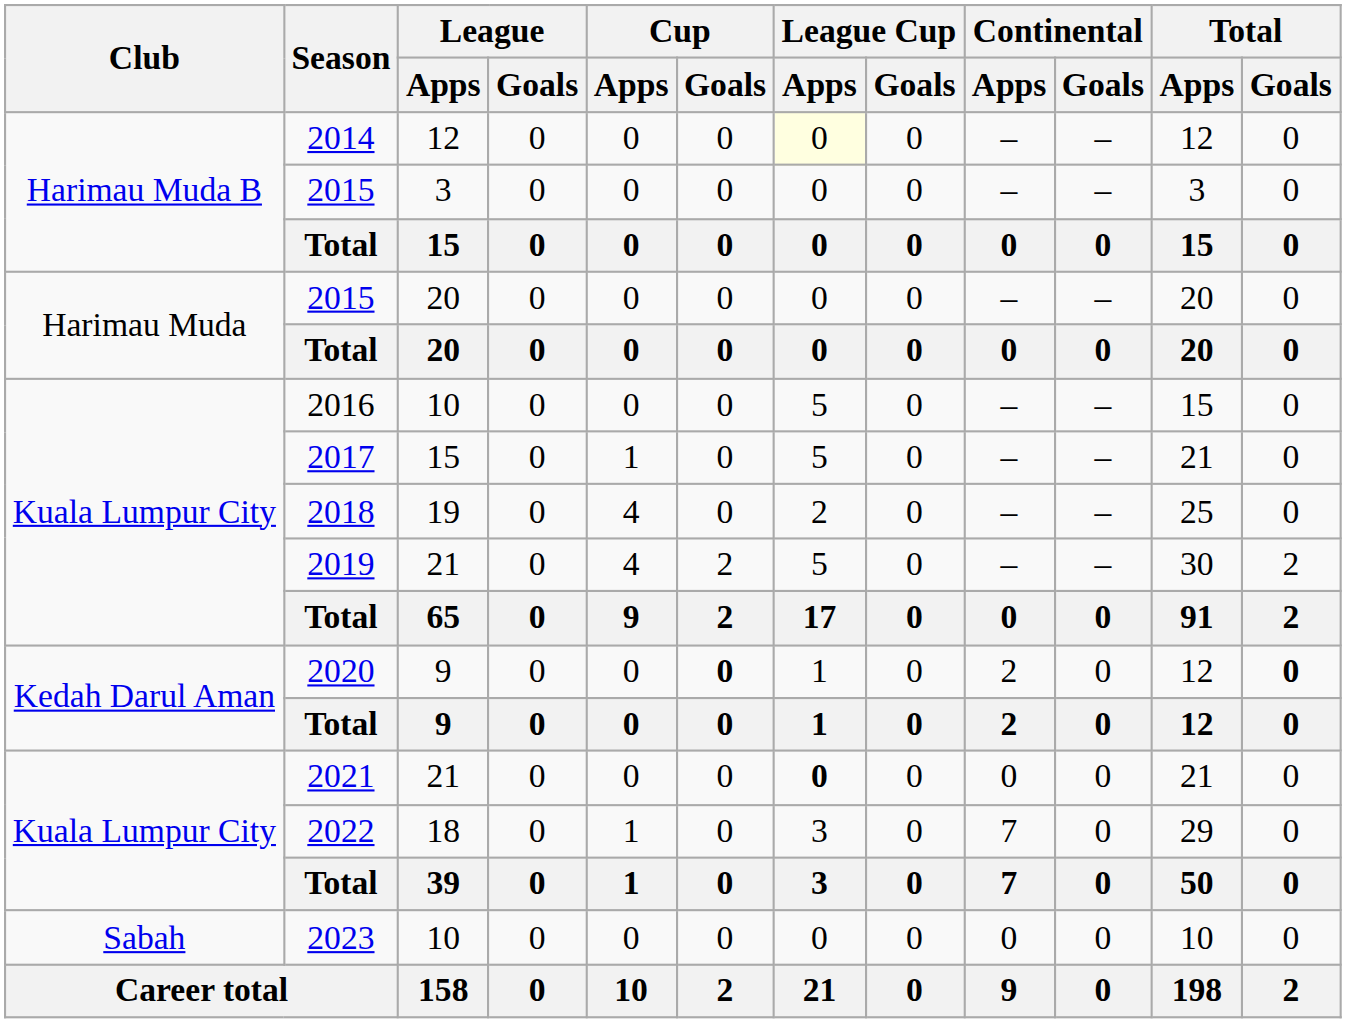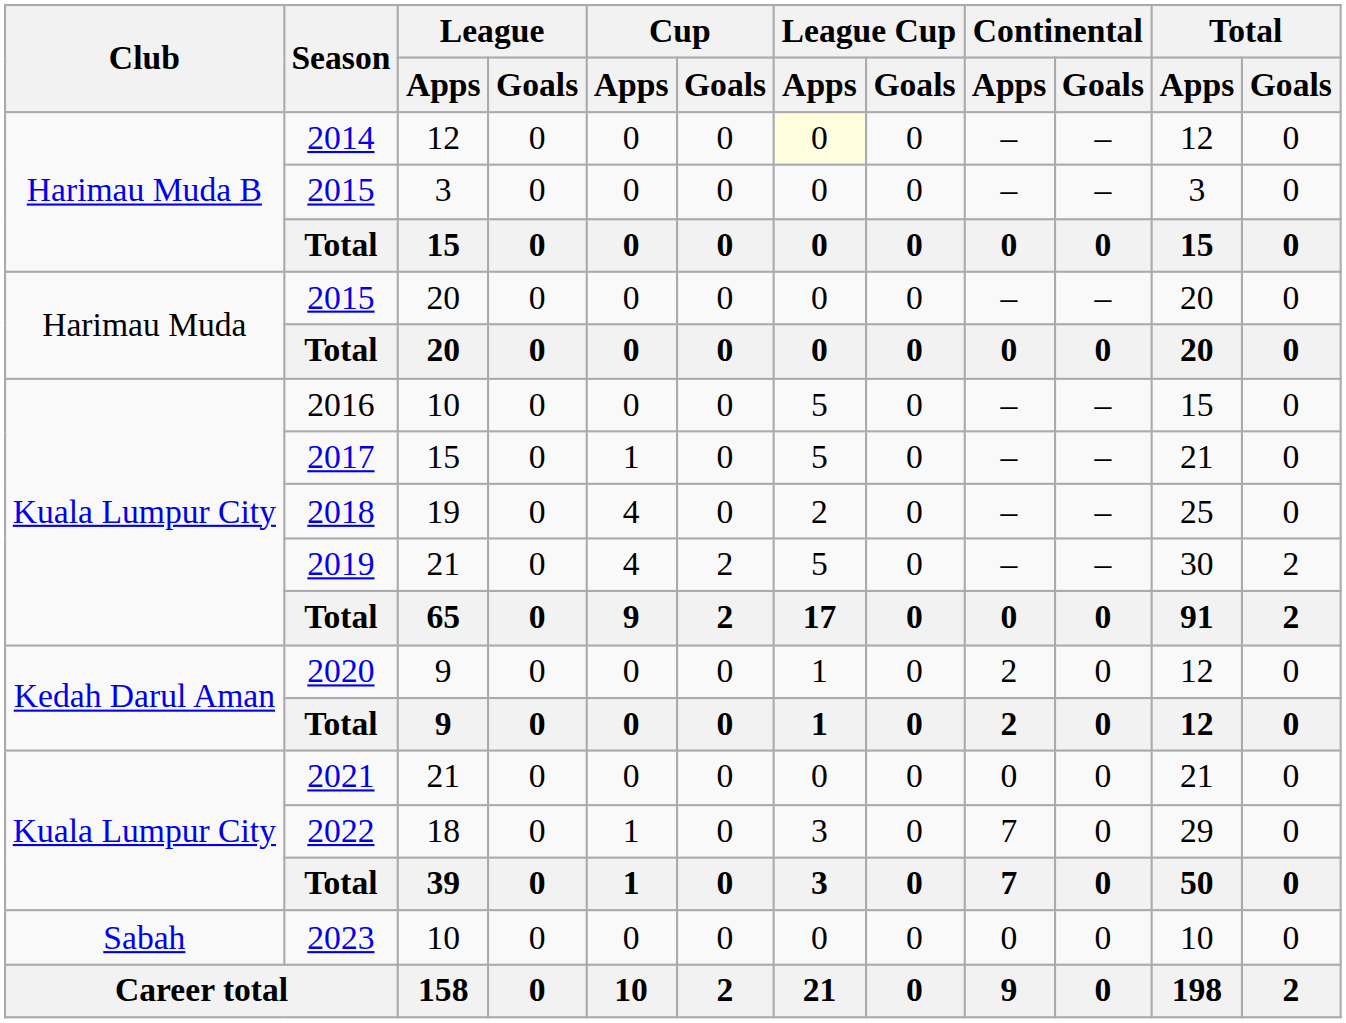2020 | Cup / Goals: bold -> normal
2020 | Total / Goals: bold -> normal
2021 | League Cup / Apps: bold -> normal
